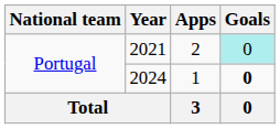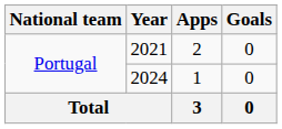2021 | Goals: paleturquoise background -> no background
2024 | Goals: bold -> normal
